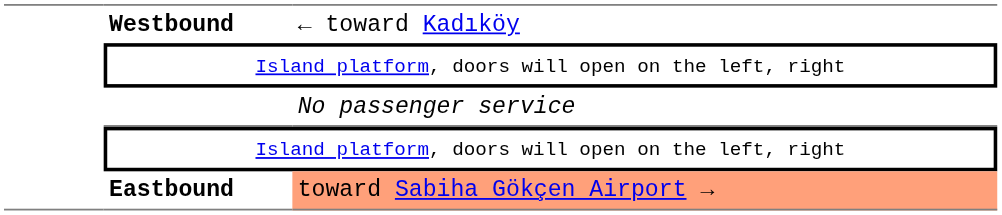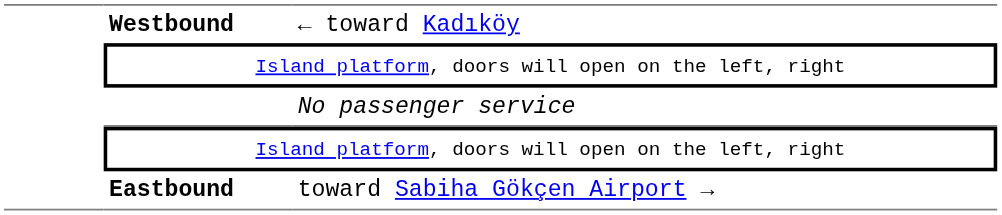Eastbound | column 2: lightsalmon background -> no background
